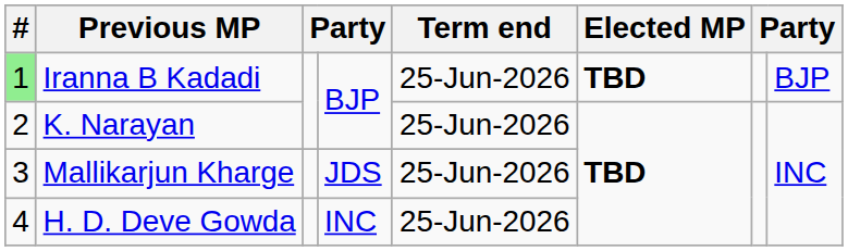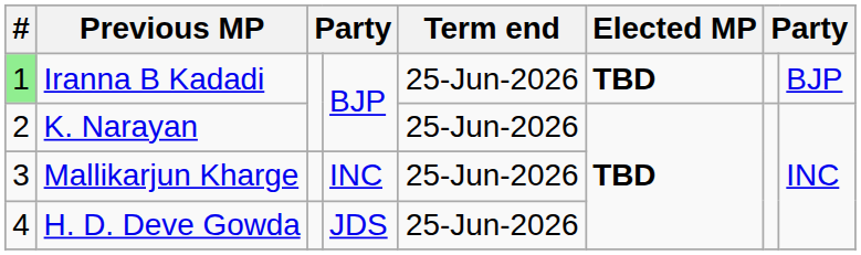Mallikarjun Kharge | column 4: JDS -> INC
H. D. Deve Gowda | column 4: INC -> JDS
